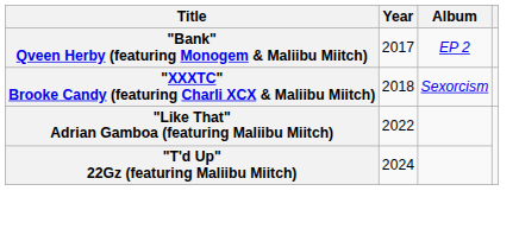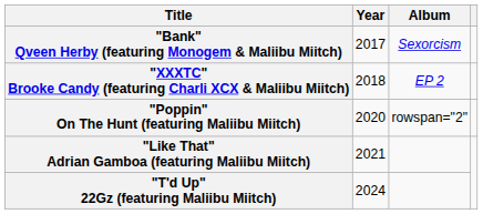"Bank" Qveen Herby (featuring Monogem & Maliibu Miitch) | Album: EP 2 -> Sexorcism
"XXXTC" Brooke Candy (featuring Charli XCX & Maliibu Miitch) | Album: Sexorcism -> EP 2
+ row: "Poppin" On The Hunt (featuring Maliibu Miitch) | 2020 | rowspan="2"
"Like That" Adrian Gamboa (featuring Maliibu Miitch) | Year: 2022 -> 2021
